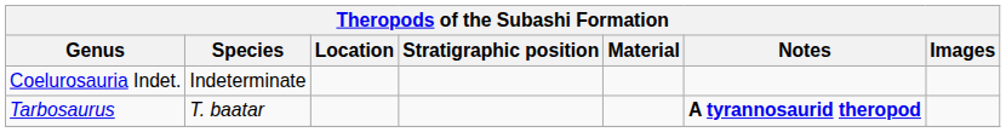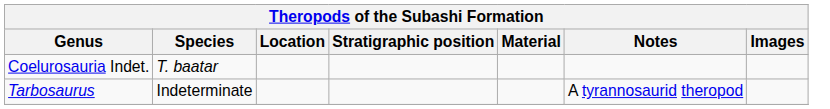Coelurosauria Indet. | Species: Indeterminate -> T. baatar
Tarbosaurus | Species: T. baatar -> Indeterminate
Tarbosaurus | Notes: bold -> normal
